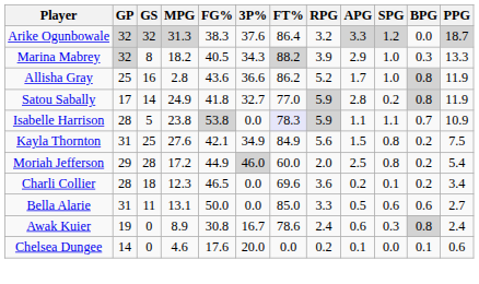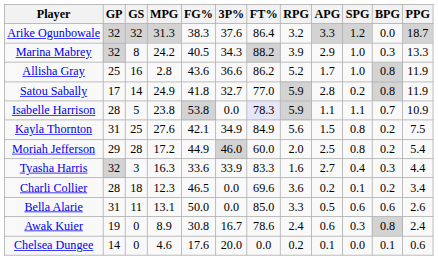Marina Mabrey | MPG: 18.2 -> 24.2
+ row: Tyasha Harris | 32 | 3 | 16.3 | 33.6 | 33.9 | 83.3 | 1.6 | 2.7 | 0.4 | 0.3 | 4.4
Bella Alarie | PPG: 2.7 -> 2.6
